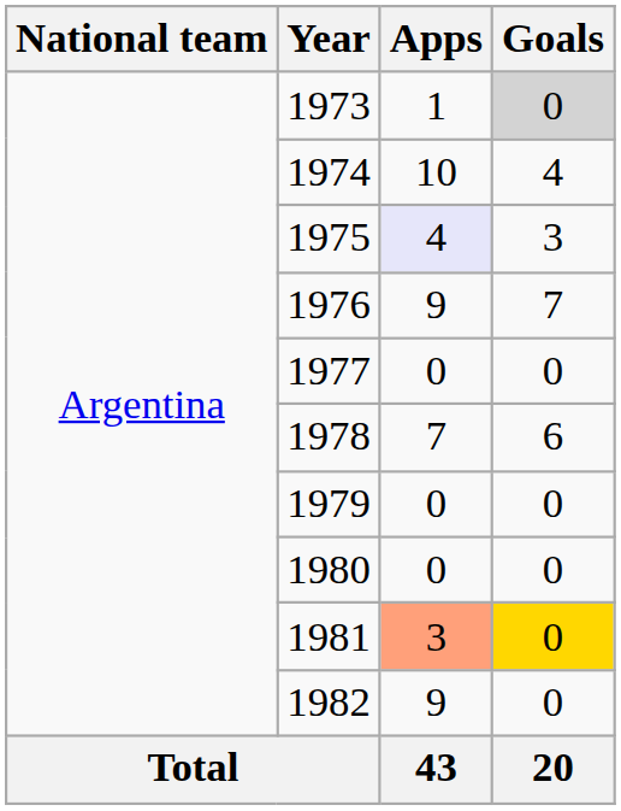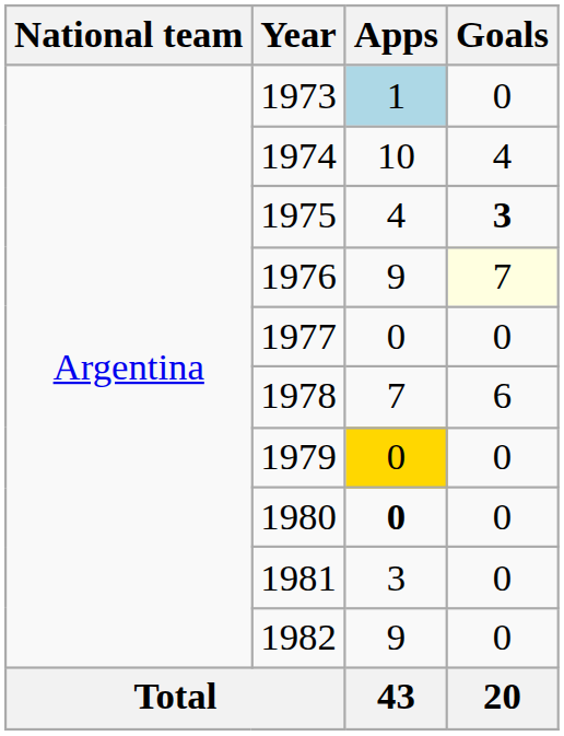1973 | Apps: no background -> lightblue background
1973 | Goals: lightgrey background -> no background
1975 | Apps: lavender background -> no background
1975 | Goals: normal -> bold
1976 | Goals: no background -> lightyellow background
1979 | Apps: no background -> gold background
1980 | Apps: normal -> bold
1981 | Apps: lightsalmon background -> no background
1981 | Goals: gold background -> no background
